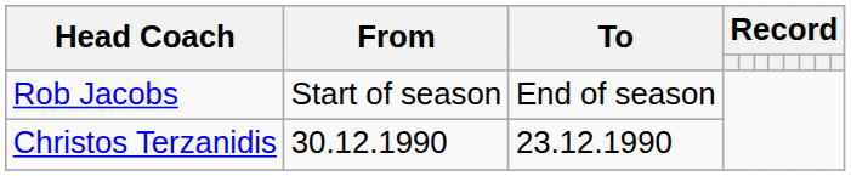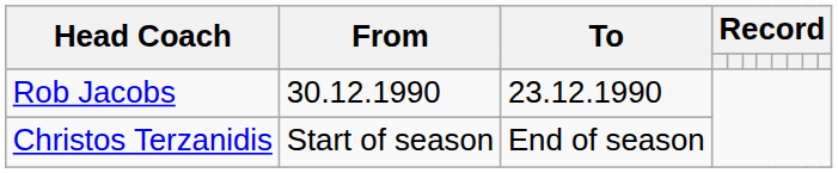Rob Jacobs | From: Start of season -> 30.12.1990
Rob Jacobs | To: End of season -> 23.12.1990
Christos Terzanidis | From: 30.12.1990 -> Start of season
Christos Terzanidis | To: 23.12.1990 -> End of season
